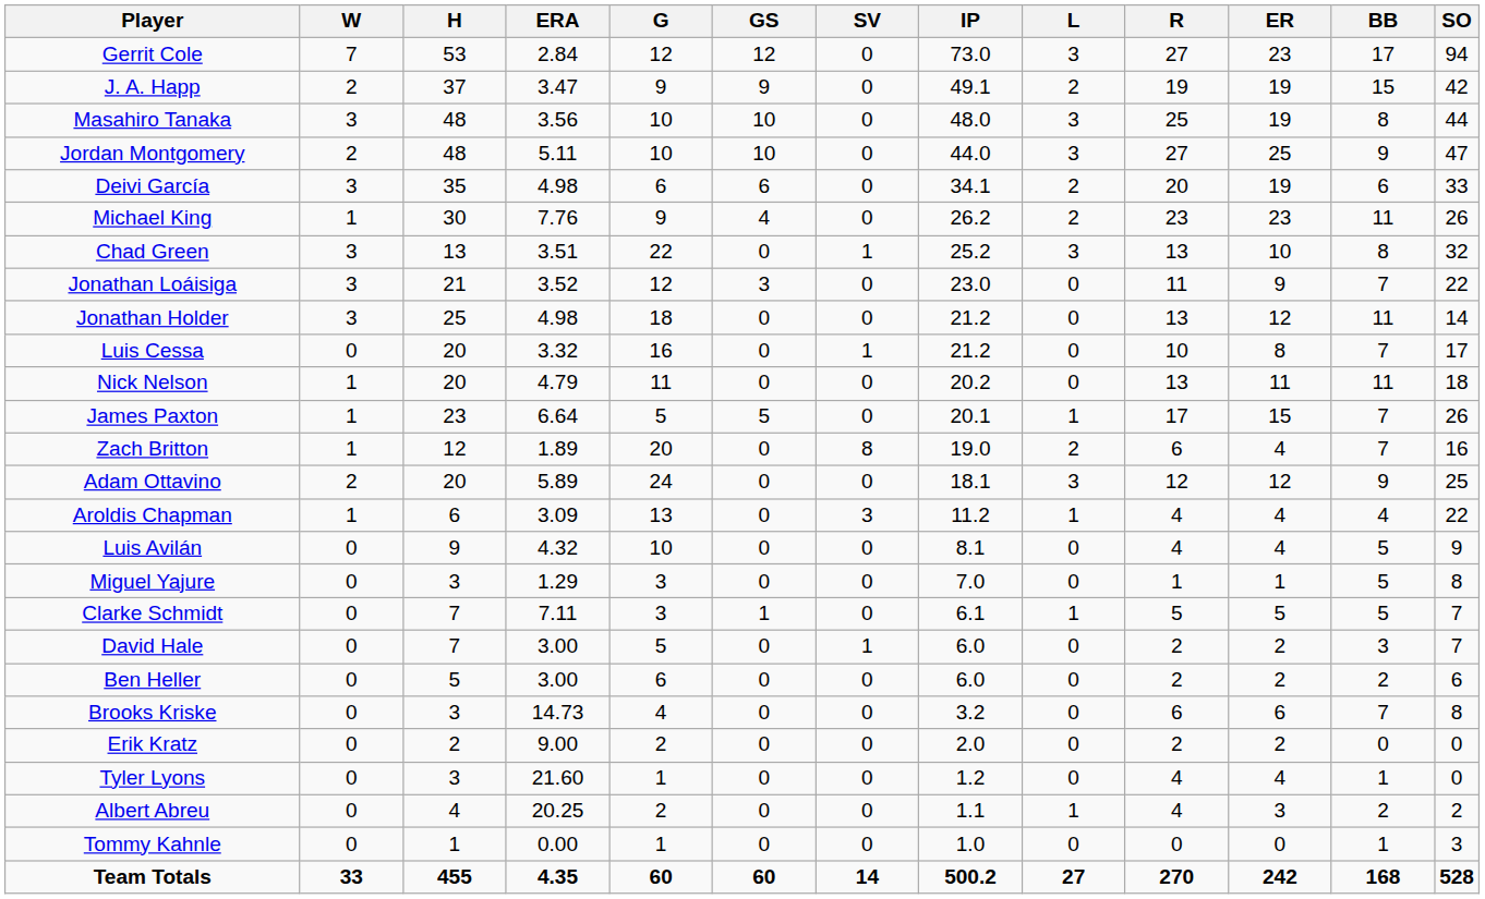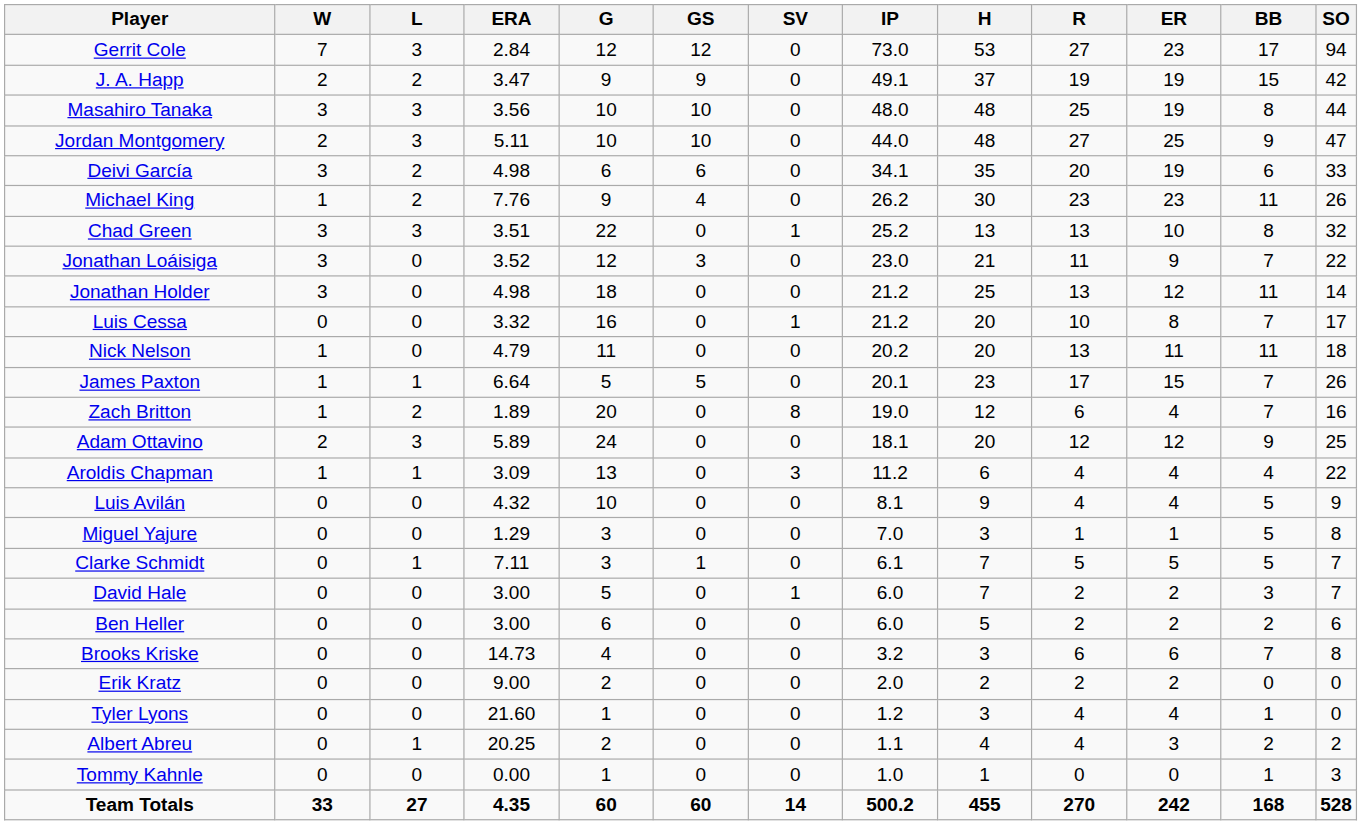columns swapped: L <-> H
